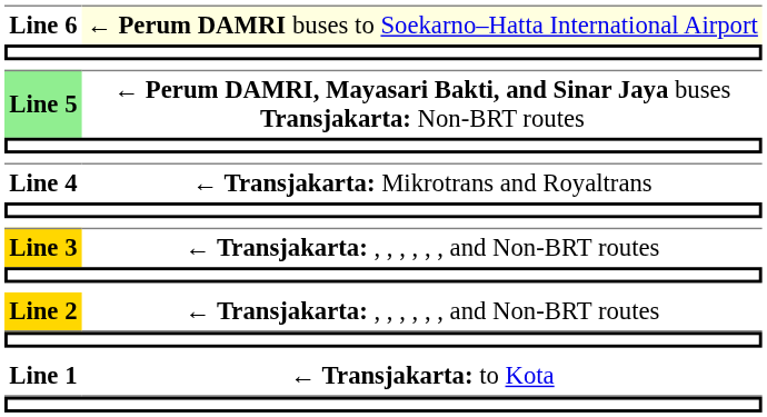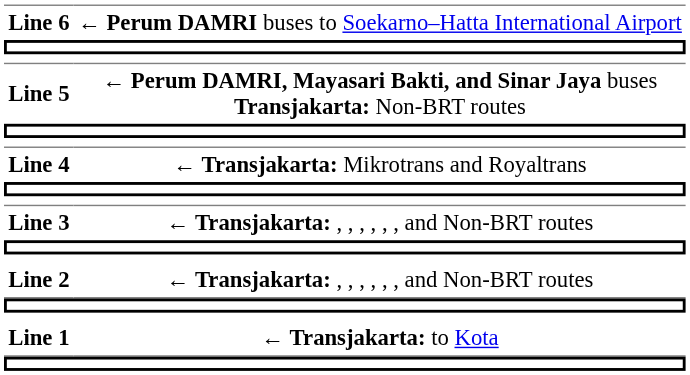row 1 | column 2: lightyellow background -> no background
row 2 | column 1: lightgreen background -> no background
row 4 | column 1: gold background -> no background
row 5 | column 1: gold background -> no background
